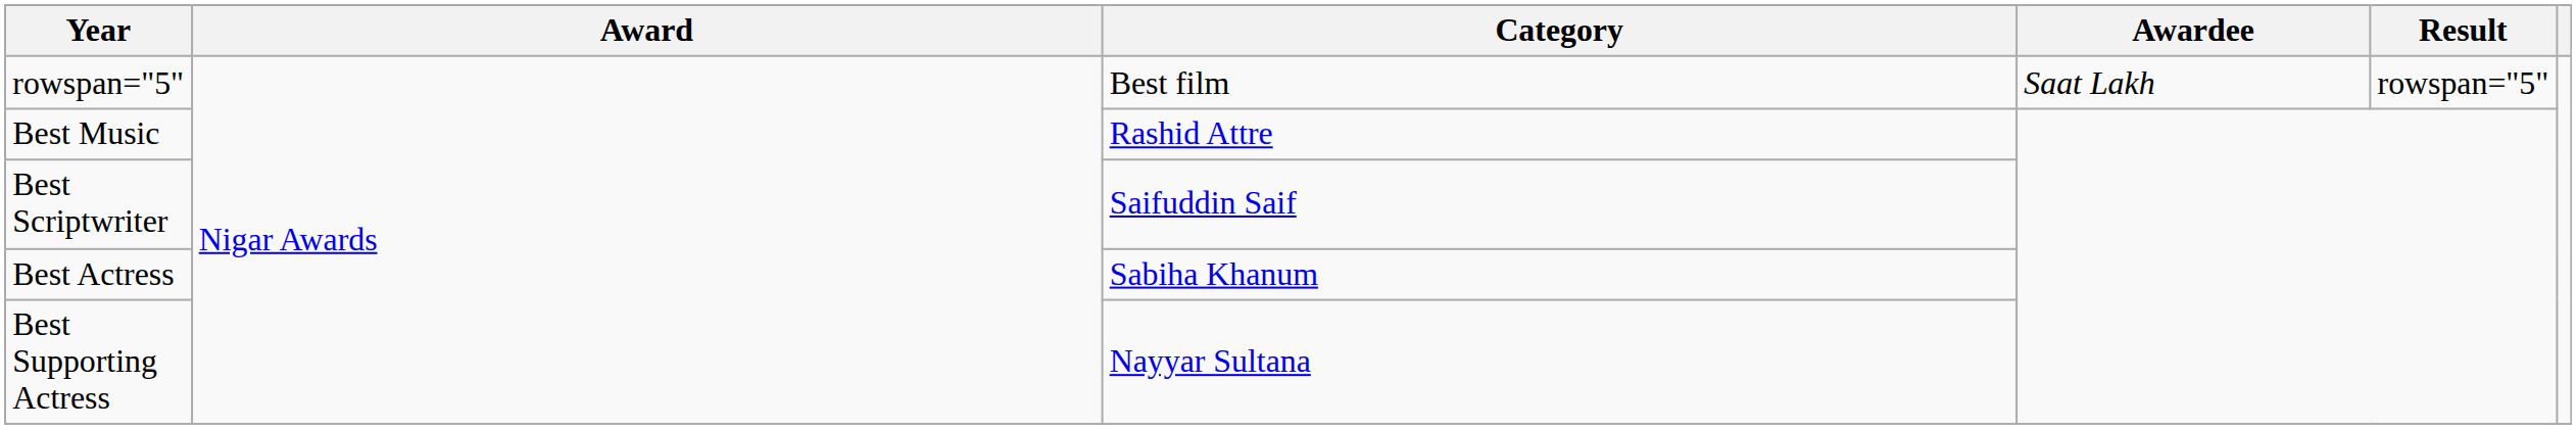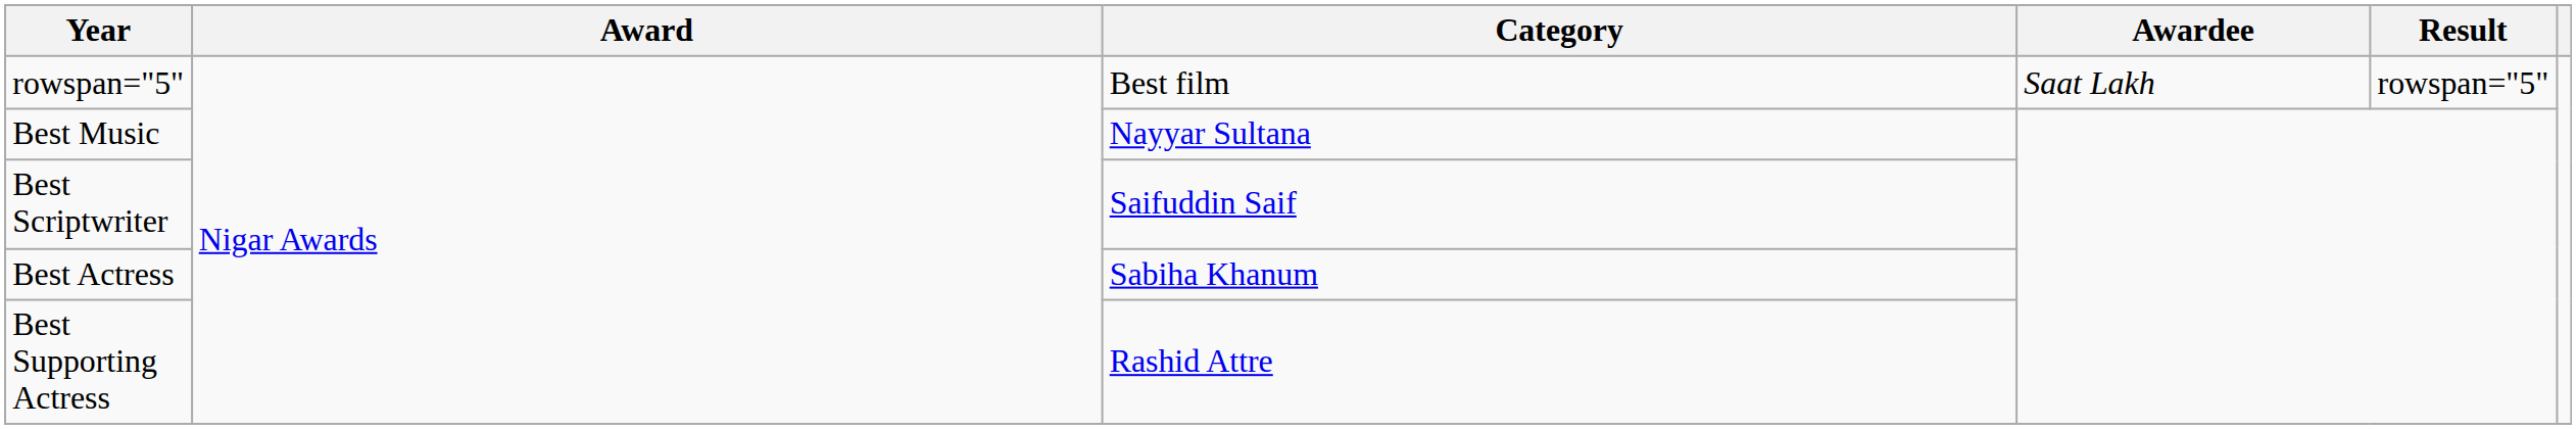Best Music | Category: Rashid Attre -> Nayyar Sultana
Best Supporting Actress | Category: Nayyar Sultana -> Rashid Attre
